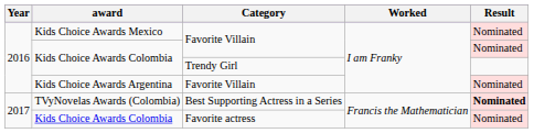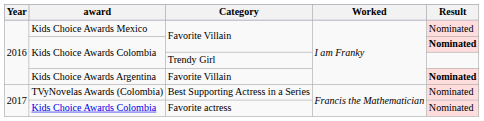Kids Choice Awards Colombia / Favorite Villain | Result: normal -> bold
Kids Choice Awards Argentina | Result: normal -> bold
TVyNovelas Awards (Colombia) | Result: bold -> normal
